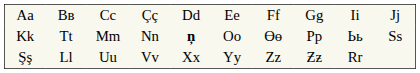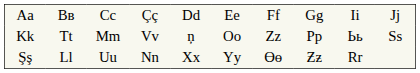Kk | column 4: Nn -> Vv
Kk | column 5: bold -> normal
Kk | column 7: Ɵɵ -> Zz
Şş | column 4: Vv -> Nn
Şş | column 7: Zz -> Ɵɵ
